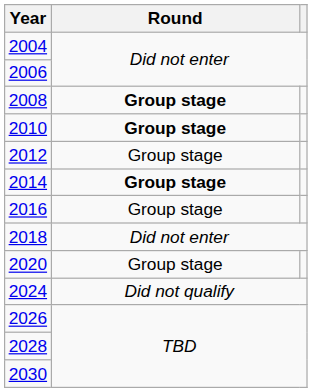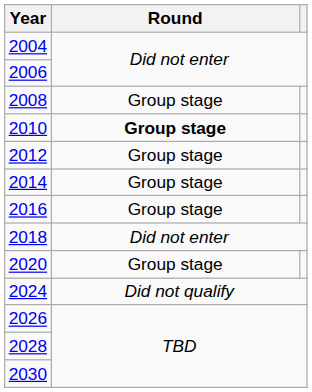2008 | Round: bold -> normal
2014 | Round: bold -> normal
